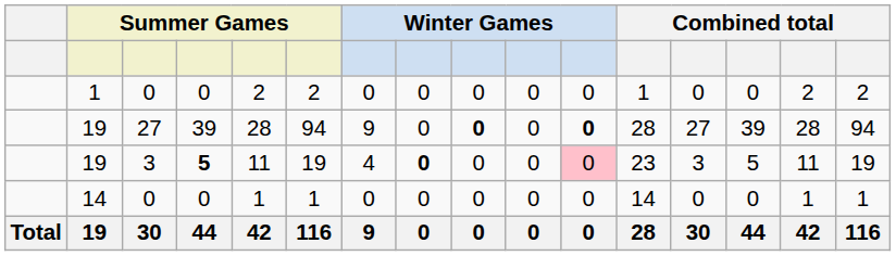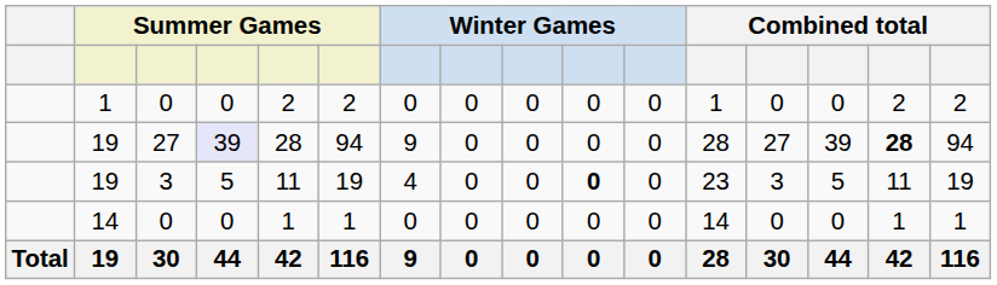19 / 27 | column 4: no background -> lavender background
19 / 27 | column 9: bold -> normal
19 / 27 | column 11: bold -> normal
19 / 27 | column 15: normal -> bold
19 / 3 | column 4: bold -> normal
19 / 3 | column 8: bold -> normal
19 / 3 | column 10: normal -> bold
19 / 3 | column 11: pink background -> no background
